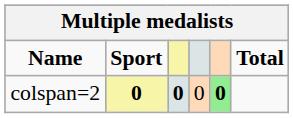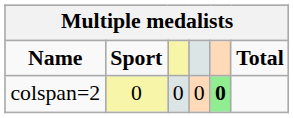colspan=2 | Sport: bold -> normal
colspan=2 | column 3: bold -> normal
